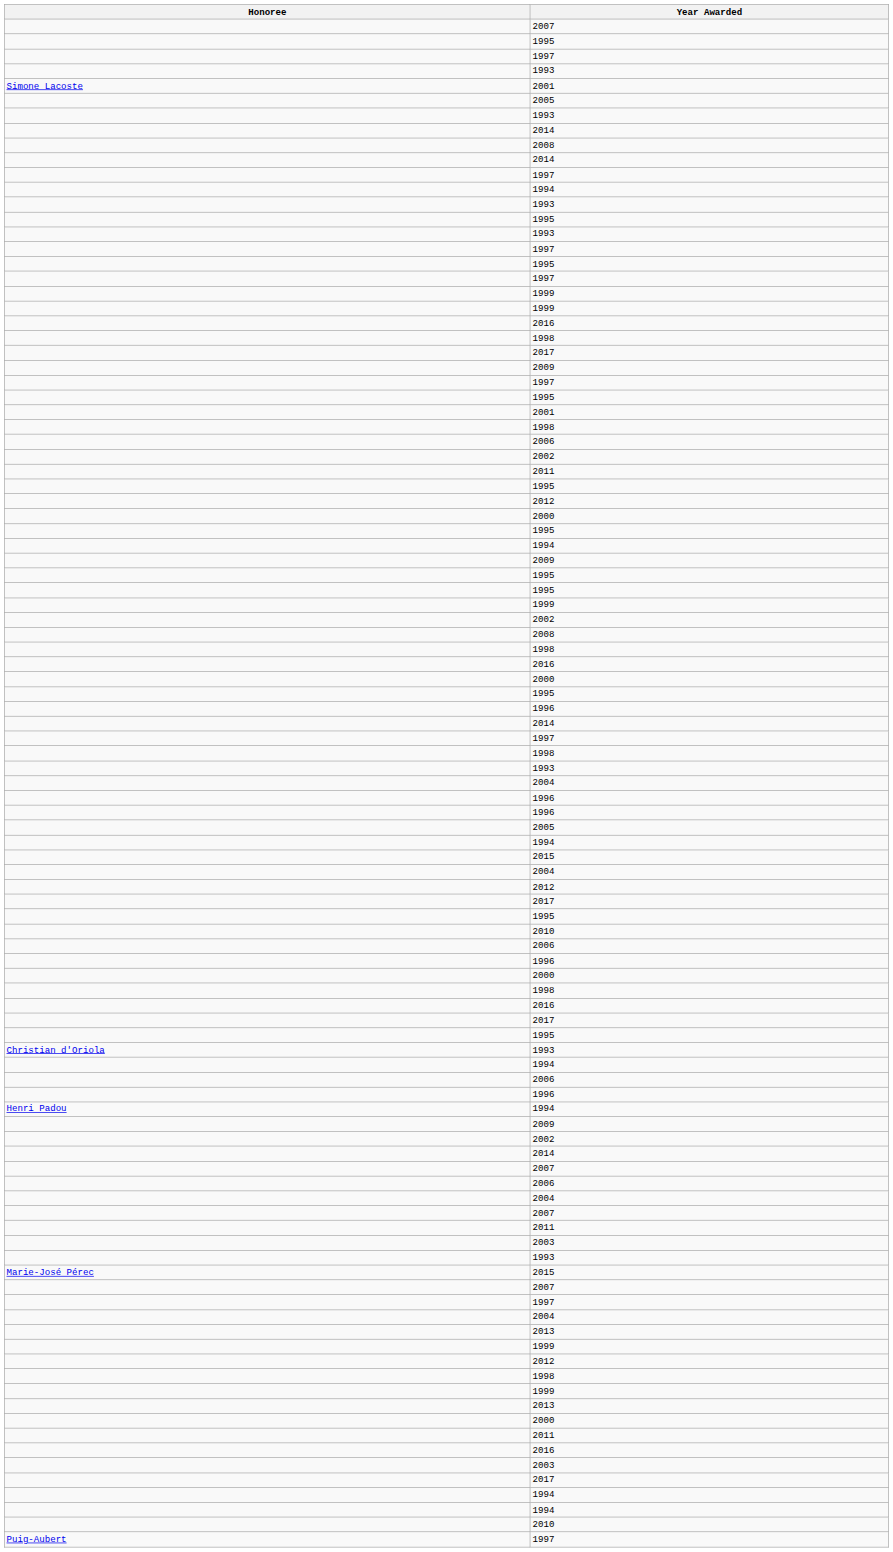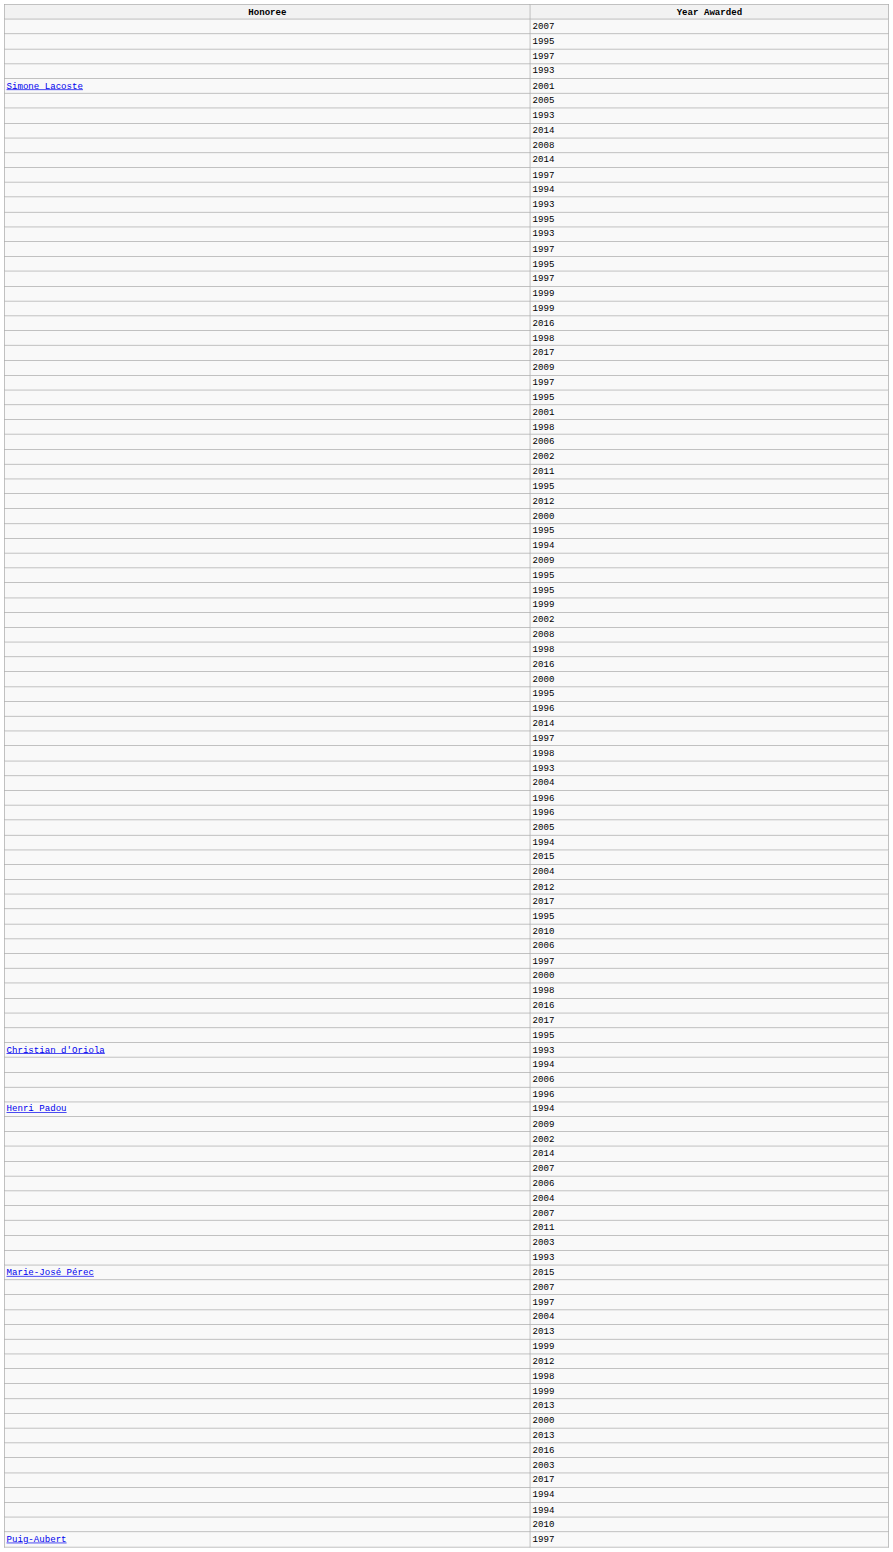row 65 | Year Awarded: 1996 -> 1997
row 97 | Year Awarded: 2011 -> 2013
